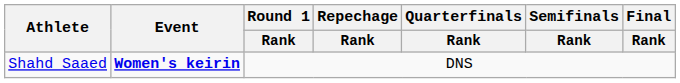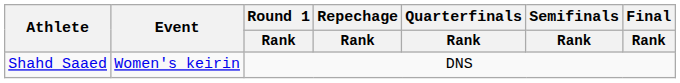Shahd Saaed | Event: bold -> normal
